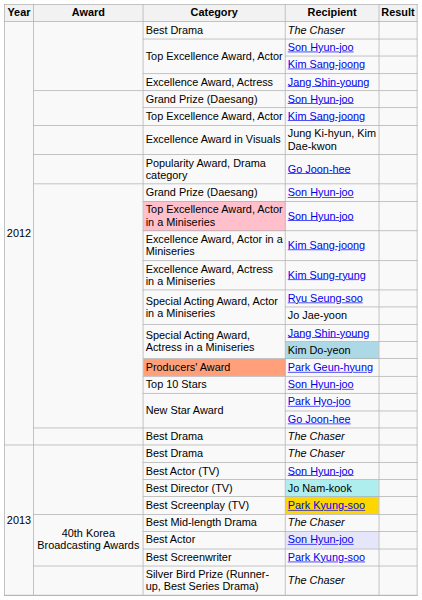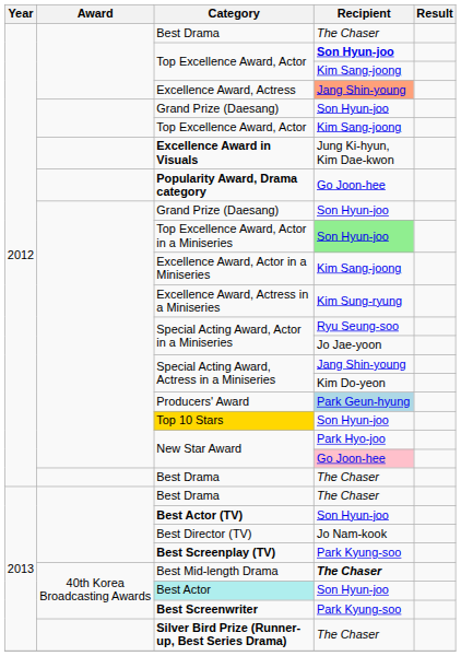Top Excellence Award, Actor / Son Hyun-joo | Recipient: normal -> bold
Excellence Award, Actress | Recipient: no background -> lightsalmon background
Excellence Award in Visuals | Category: normal -> bold
Popularity Award, Drama category | Category: normal -> bold
Top Excellence Award, Actor in a Miniseries | Category: pink background -> no background
Top Excellence Award, Actor in a Miniseries | Recipient: no background -> lightgreen background
Special Acting Award, Actress in a Miniseries / Kim Do-yeon | Recipient: lightblue background -> no background
Producers' Award | Category: lightsalmon background -> no background
Producers' Award | Recipient: no background -> lightblue background
Top 10 Stars | Category: no background -> gold background
New Star Award / Go Joon-hee | Recipient: no background -> pink background
Best Actor (TV) | Category: normal -> bold
Best Director (TV) | Recipient: paleturquoise background -> no background
Best Screenplay (TV) | Category: normal -> bold
Best Screenplay (TV) | Recipient: gold background -> no background
Best Mid-length Drama | Recipient: normal -> bold
Best Actor | Category: no background -> paleturquoise background
Best Actor | Recipient: lavender background -> no background
Best Screenwriter | Category: normal -> bold
Silver Bird Prize (Runner-up, Best Series Drama) | Category: normal -> bold
